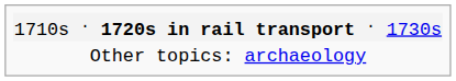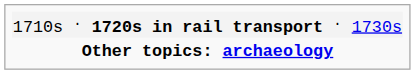row 2 | column 1: normal -> bold
